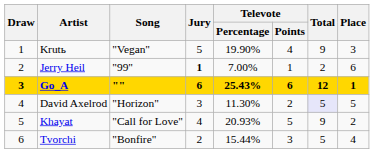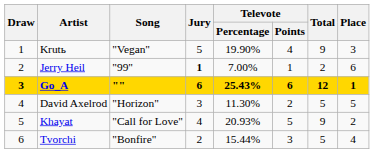David Axelrod | Total: lavender background -> no background
